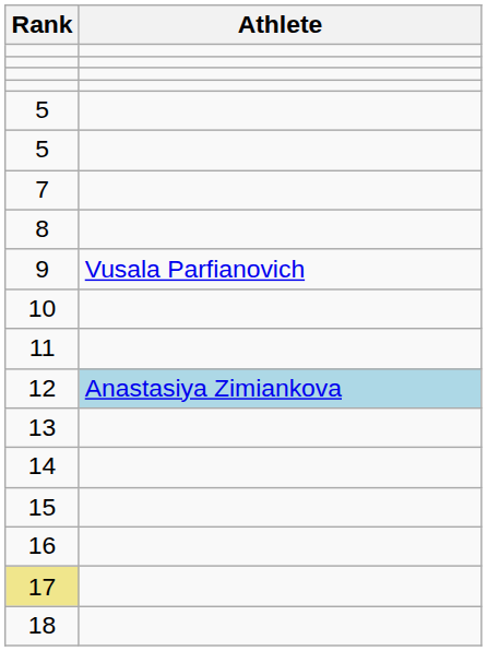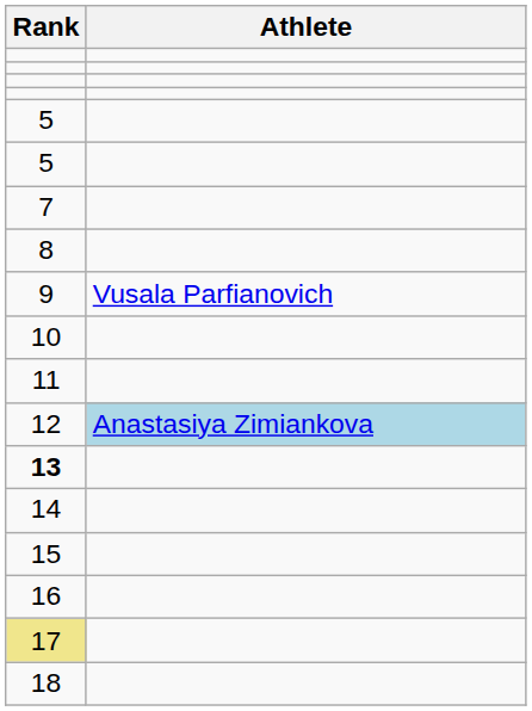row 14 | Rank: normal -> bold
